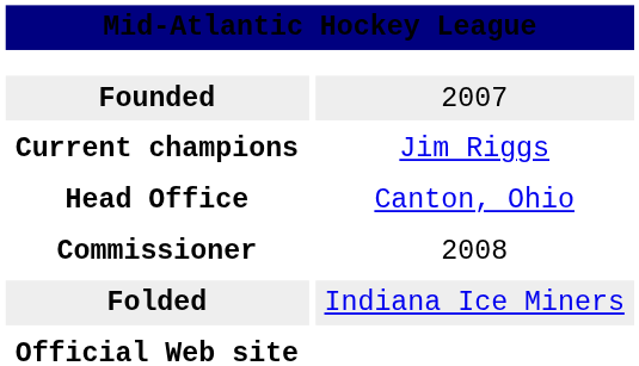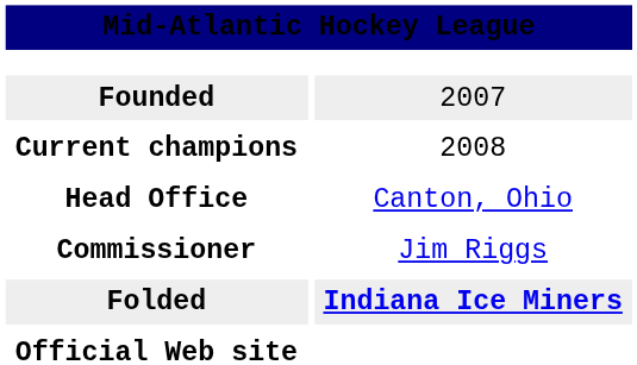row 3 | column 2: Jim Riggs -> 2008
row 5 | column 2: 2008 -> Jim Riggs
row 6 | column 2: normal -> bold
